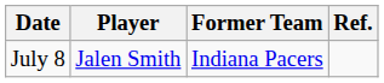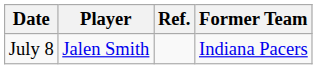columns swapped: Former Team <-> Ref.
